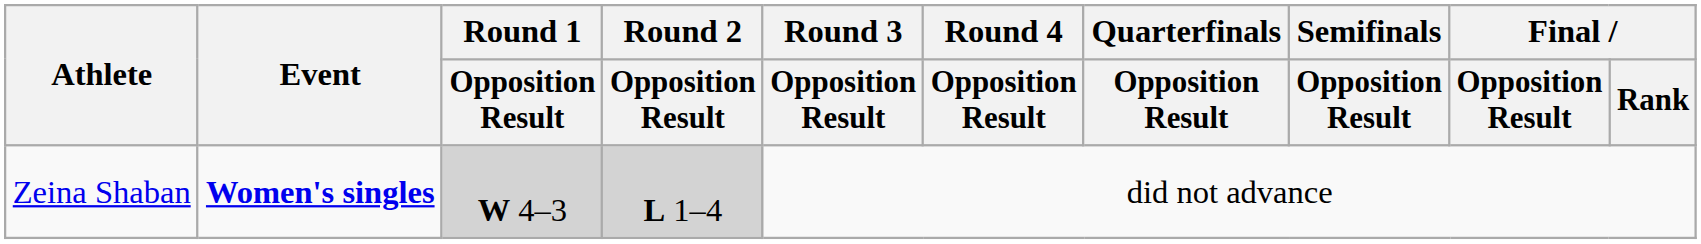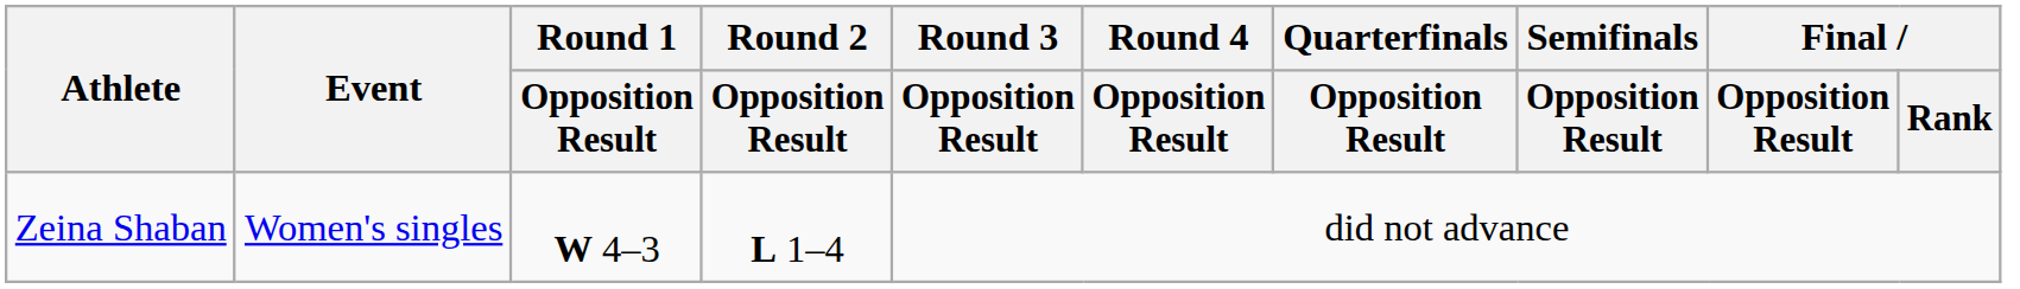Zeina Shaban | Event: bold -> normal
Zeina Shaban | Round 1 / Opposition Result: lightgrey background -> no background
Zeina Shaban | Round 2 / Opposition Result: lightgrey background -> no background
